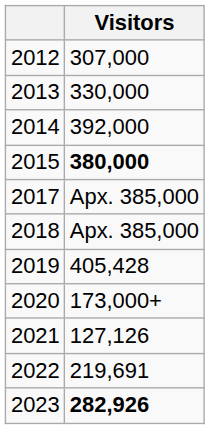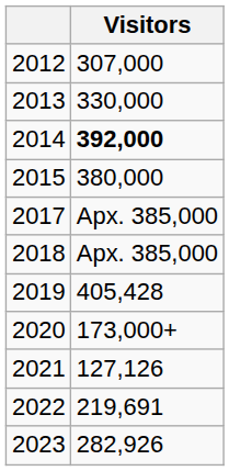2014 | Visitors: normal -> bold
2015 | Visitors: bold -> normal
2023 | Visitors: bold -> normal
